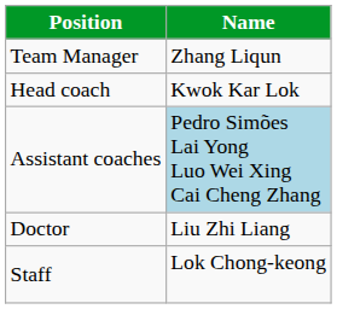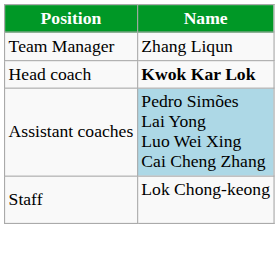Head coach | Name: normal -> bold
- row: Doctor | Liu Zhi Liang
